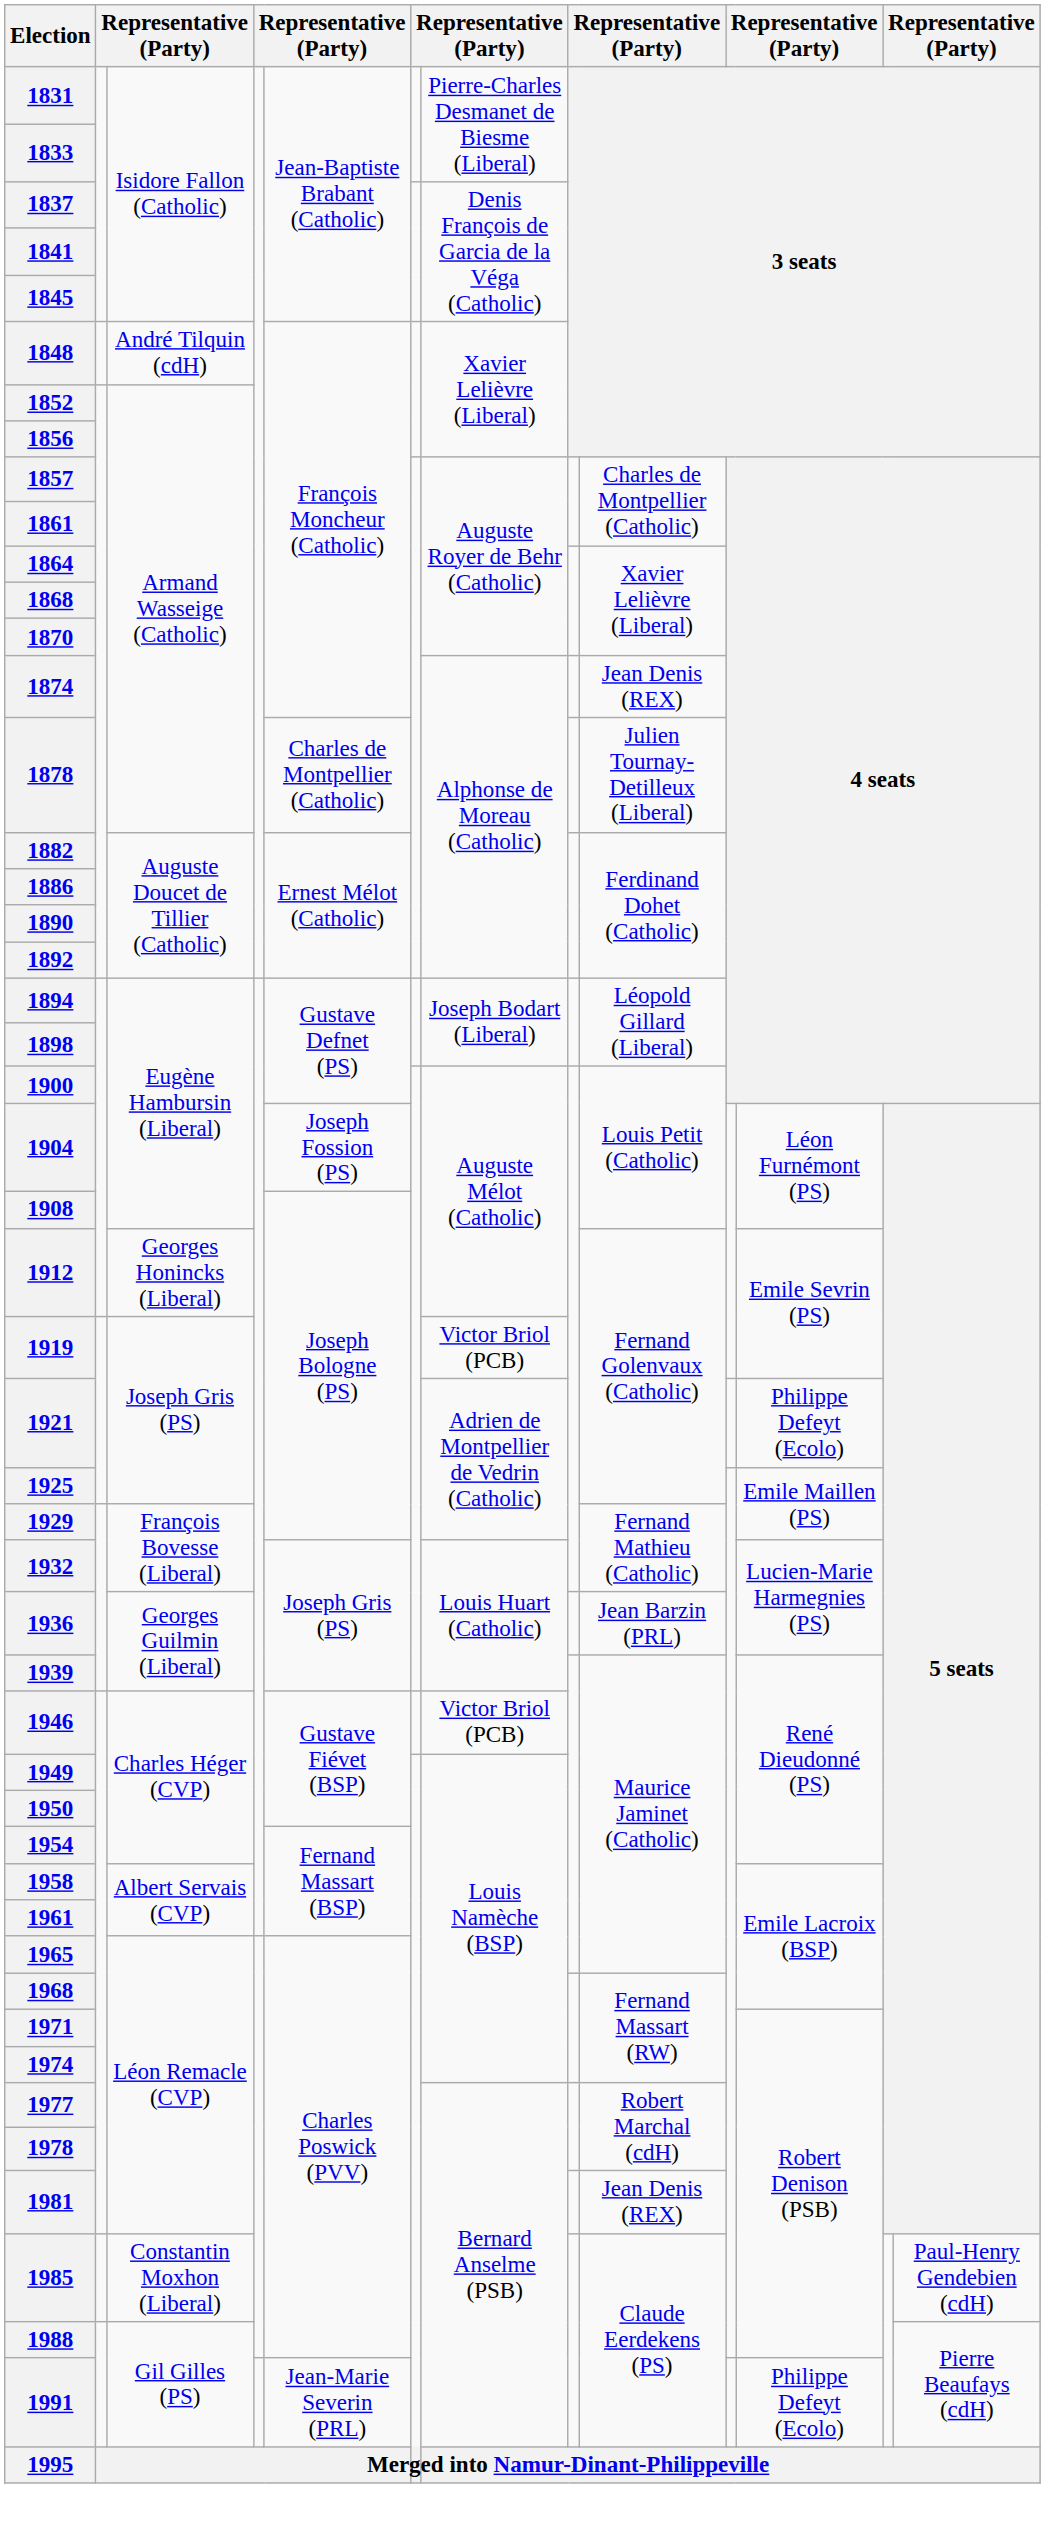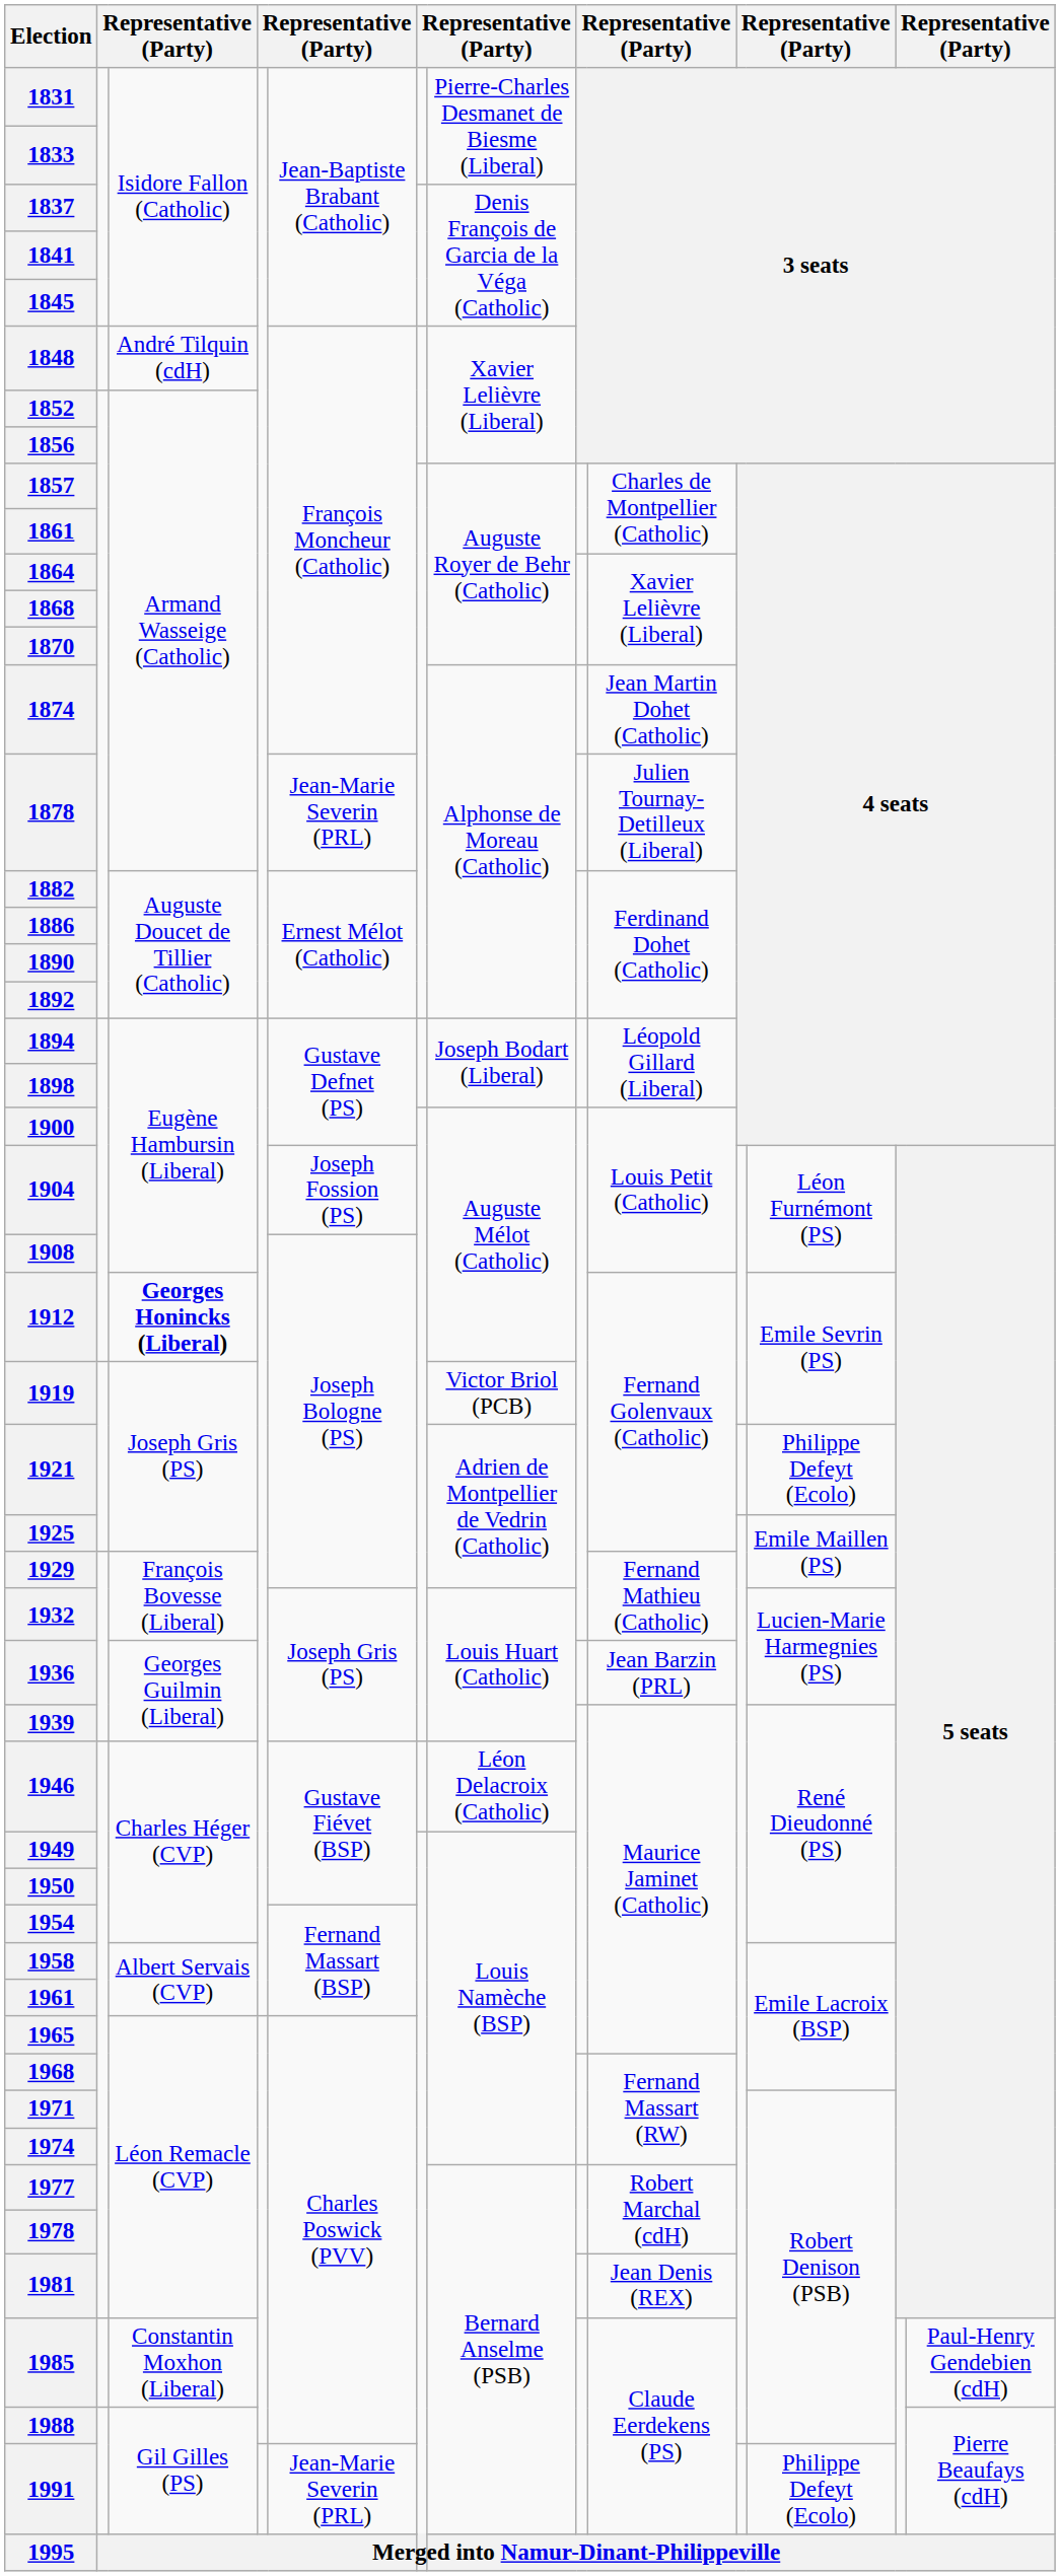1874 | column 9: Jean Denis (REX) -> Jean Martin Dohet (Catholic)
1878 | column 5: Charles de Montpellier (Catholic) -> Jean-Marie Severin (PRL)
1912 | column 3: normal -> bold
1946 | column 7: Victor Briol (PCB) -> Léon Delacroix (Catholic)
